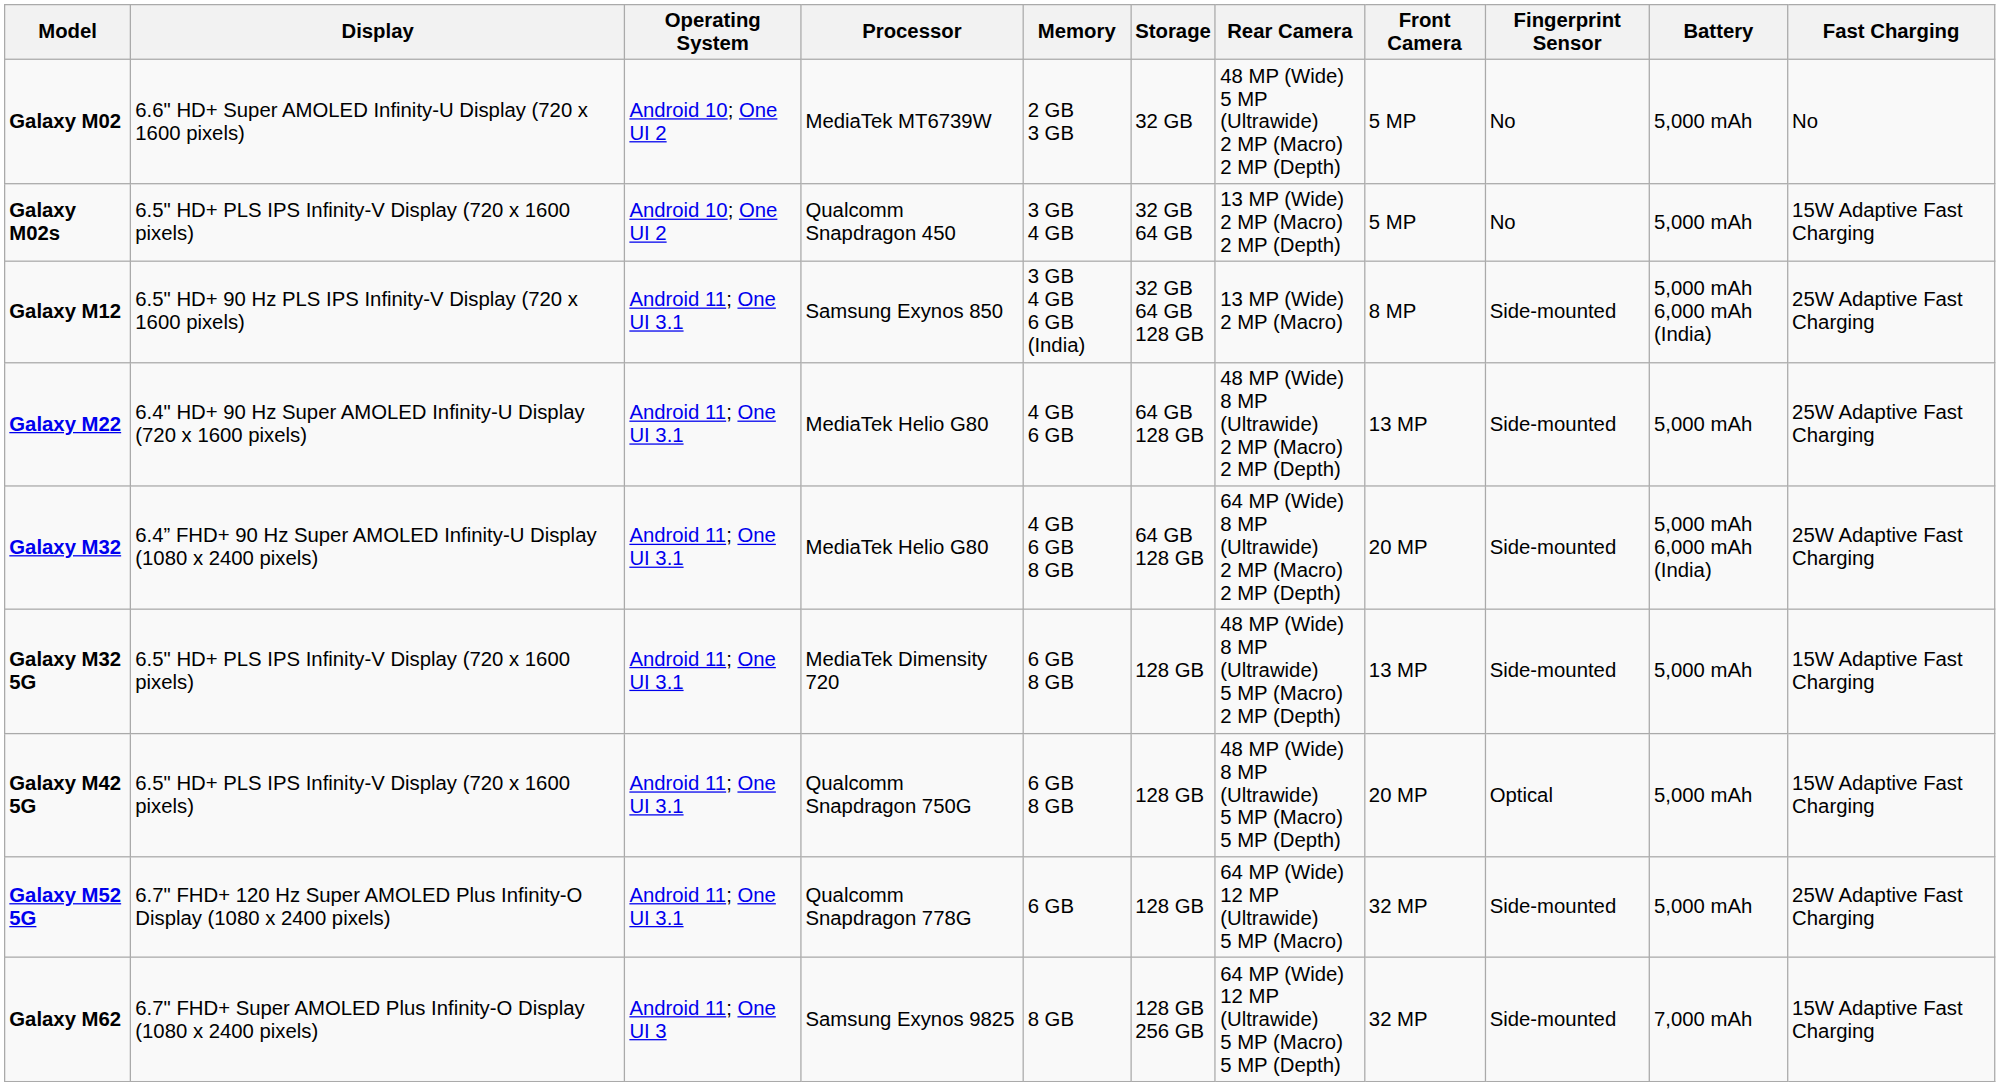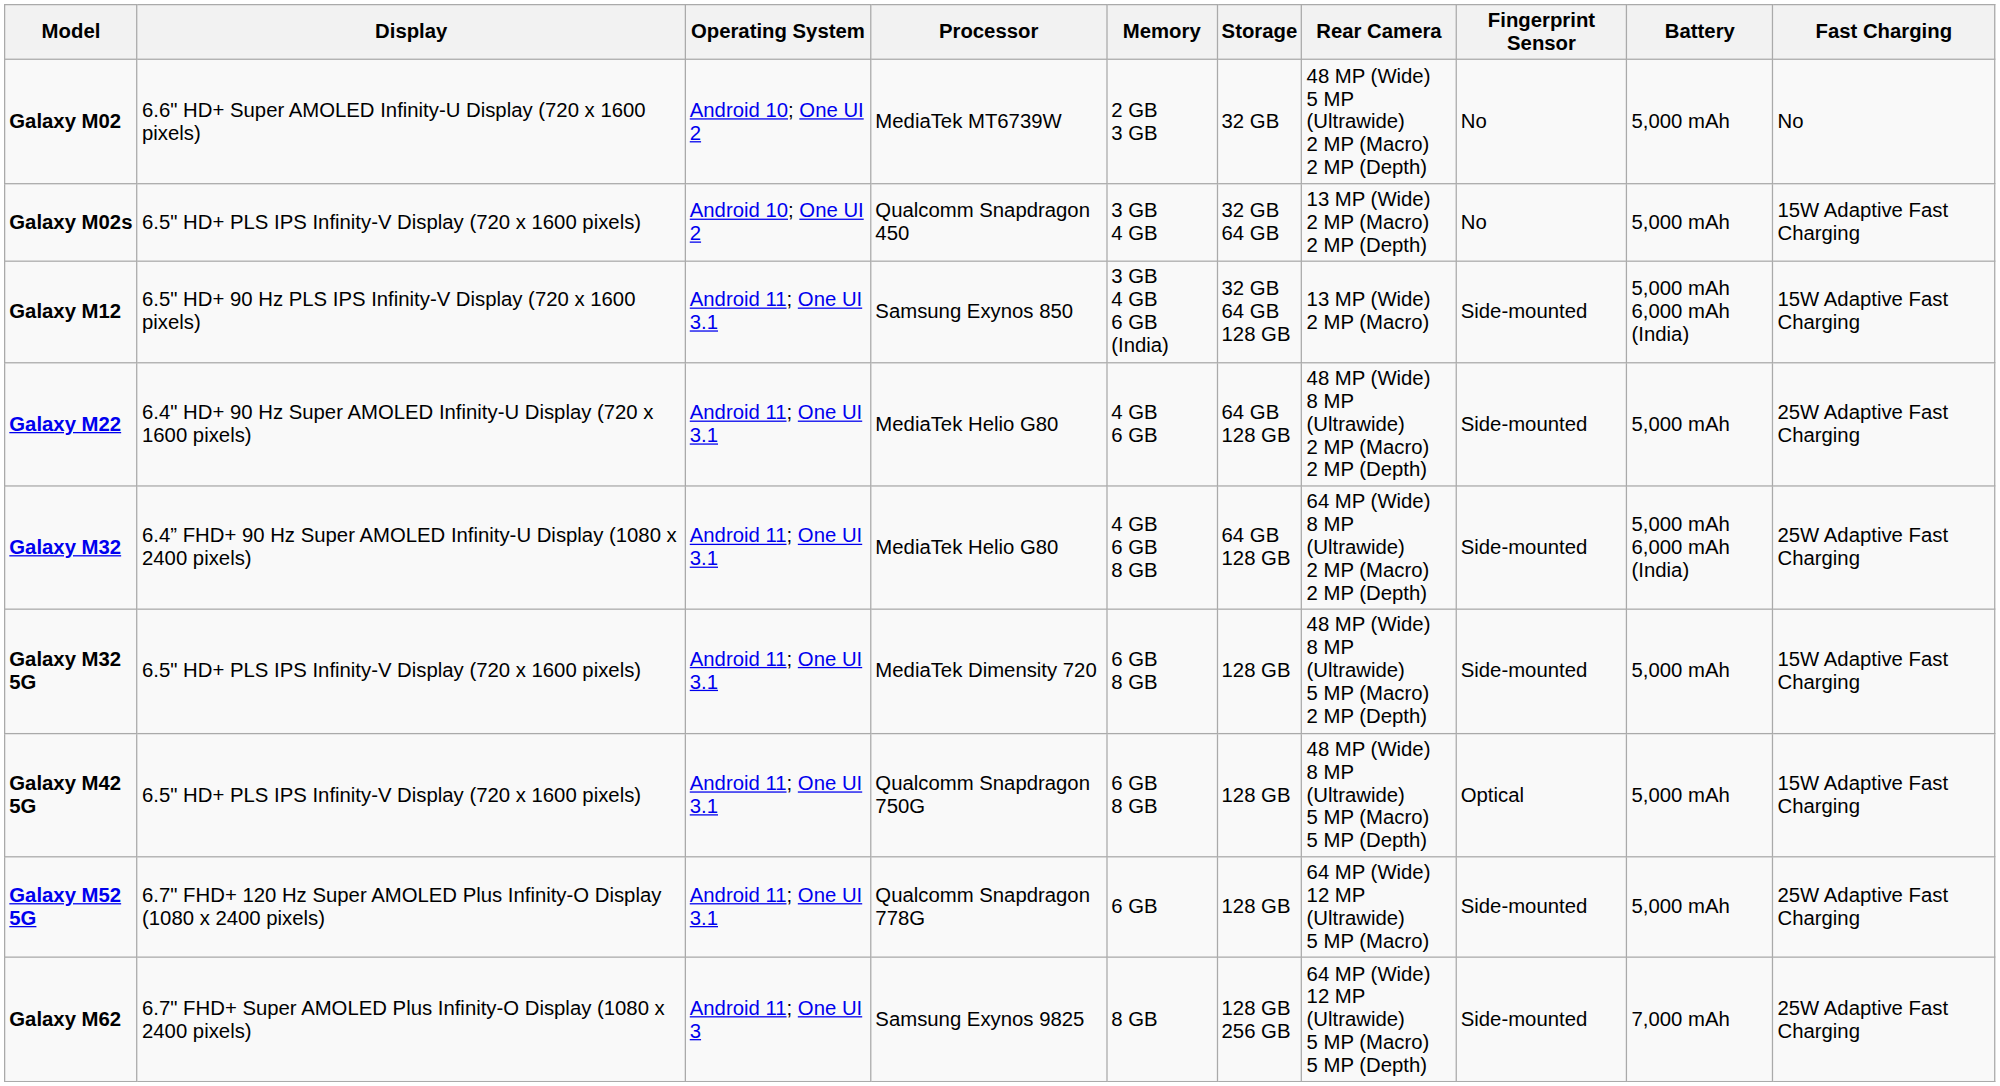- column: Front Camera | 5 MP | 5 MP | 8 MP | 13 MP | 20 MP | 13 MP | 20 MP | 32 MP | 32 MP
Galaxy M12 | Fast Charging: 25W Adaptive Fast Charging -> 15W Adaptive Fast Charging
Galaxy M62 | Fast Charging: 15W Adaptive Fast Charging -> 25W Adaptive Fast Charging
